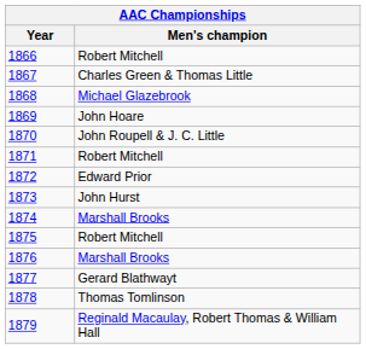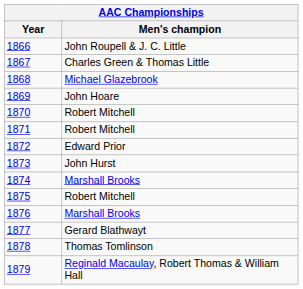1866 | Men's champion: Robert Mitchell -> John Roupell & J. C. Little
1870 | Men's champion: John Roupell & J. C. Little -> Robert Mitchell
